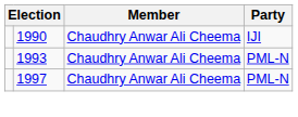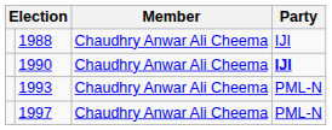+ row: 1988 | Chaudhry Anwar Ali Cheema | IJI
1990 | Party: normal -> bold
